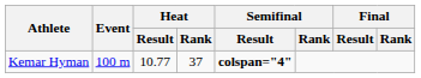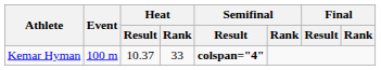Kemar Hyman | Heat / Result: 10.77 -> 10.37
Kemar Hyman | Heat / Rank: 37 -> 33
